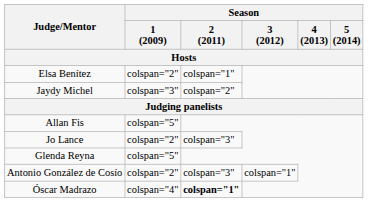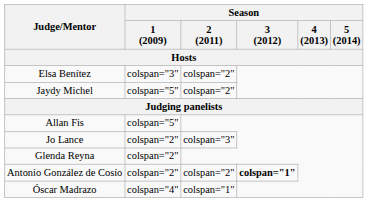Elsa Benítez | Season / 1 (2009): colspan="2" -> colspan="3"
Elsa Benítez | Season / 2 (2011): colspan="1" -> colspan="2"
Jaydy Michel | Season / 1 (2009): colspan="3" -> colspan="5"
Glenda Reyna | Season / 1 (2009): colspan="5" -> colspan="2"
Antonio González de Cosío | Season / 2 (2011): colspan="3" -> colspan="2"
Antonio González de Cosío | Season / 3 (2012): normal -> bold
Óscar Madrazo | Season / 2 (2011): bold -> normal
